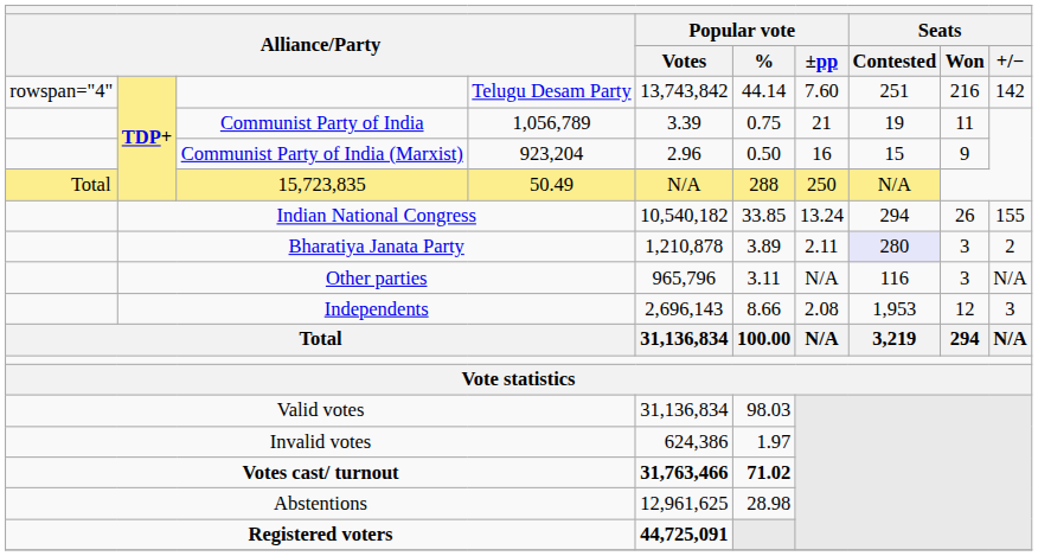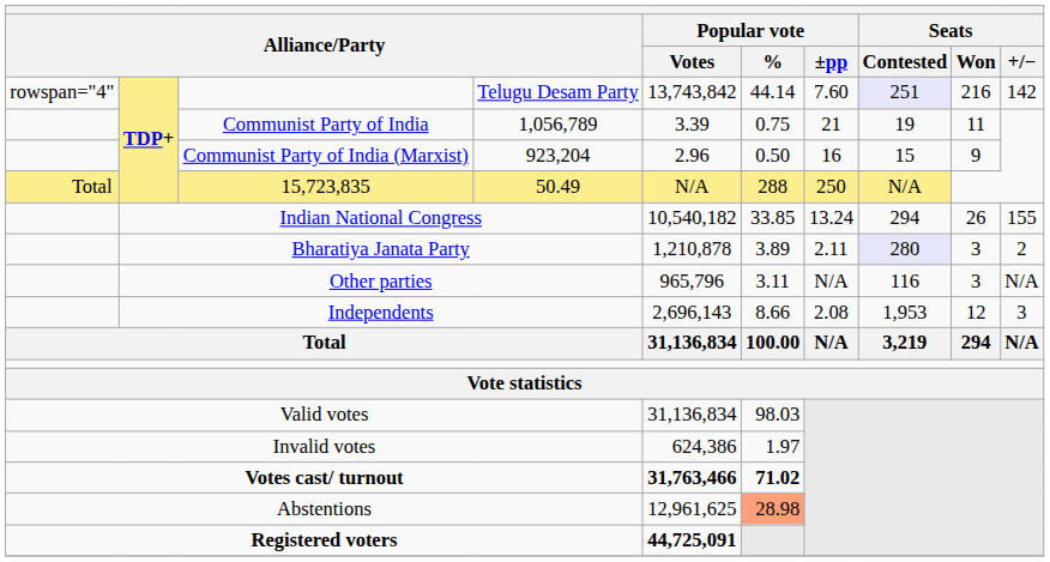Telugu Desam Party | Seats / Contested: no background -> lavender background
Abstentions | Popular vote / %: no background -> lightsalmon background
